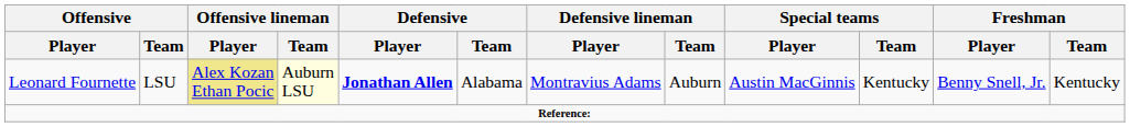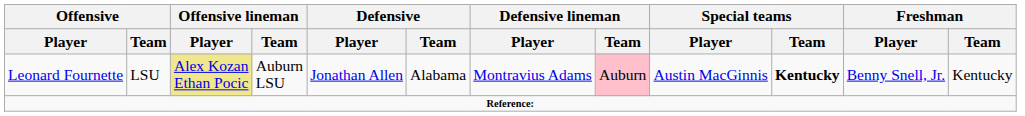Leonard Fournette | Offensive lineman / Team: lightyellow background -> no background
Leonard Fournette | Defensive / Player: bold -> normal
Leonard Fournette | Defensive lineman / Team: no background -> pink background
Leonard Fournette | Special teams / Team: normal -> bold
